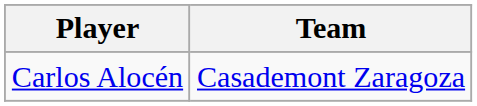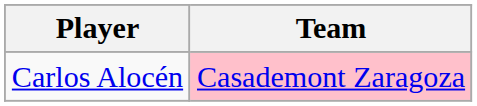Carlos Alocén | Team: no background -> pink background
